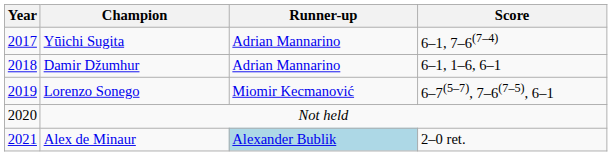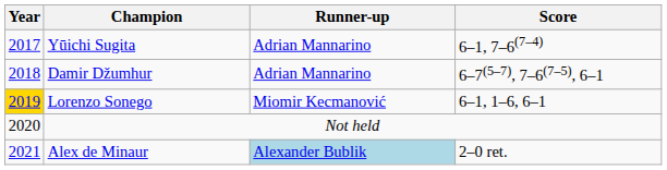Damir Džumhur | Score: 6–1, 1–6, 6–1 -> 6–7(5–7), 7–6(7–5), 6–1
Lorenzo Sonego | Year: no background -> gold background
Lorenzo Sonego | Score: 6–7(5–7), 7–6(7–5), 6–1 -> 6–1, 1–6, 6–1
